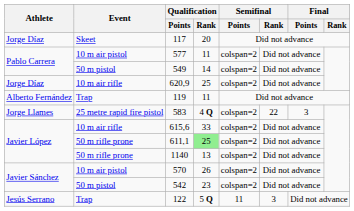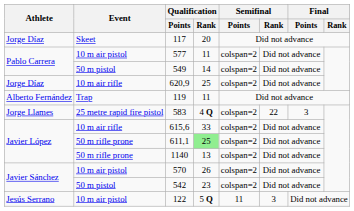122 | Event: Trap -> 10 m air pistol
